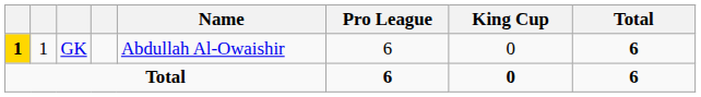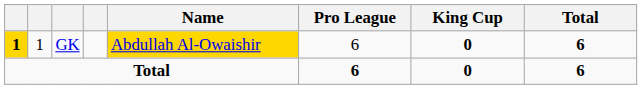row 2 | Name: no background -> gold background
row 2 | King Cup: normal -> bold
